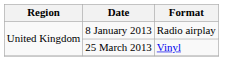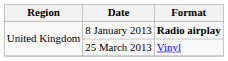8 January 2013 | Format: normal -> bold
